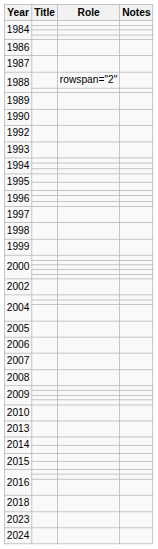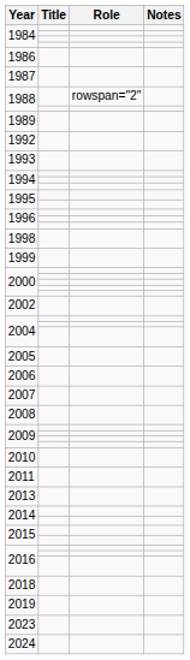- row: 1990
- row: 1997
+ row: 2011
+ row: 2019
